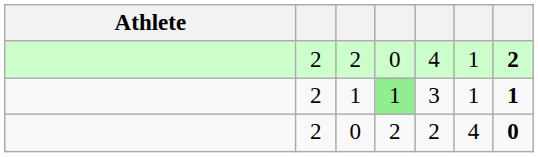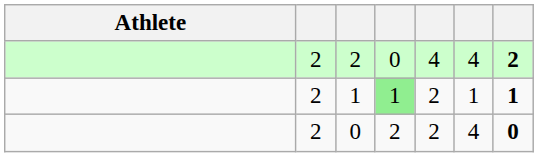row 2 | column 6: 1 -> 4
row 3 | column 5: 3 -> 2
